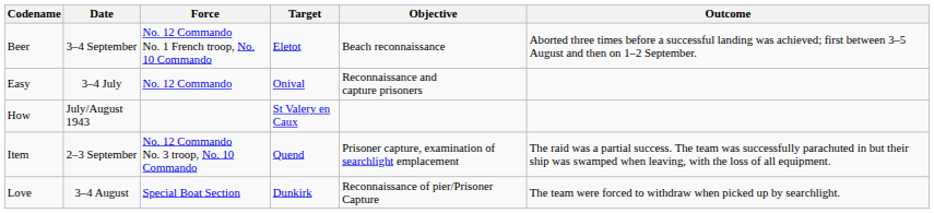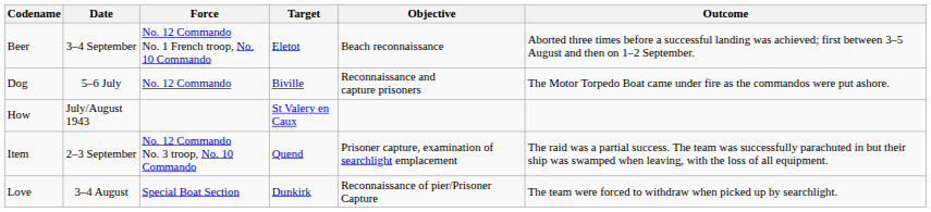+ row: Dog | 5–6 July | No. 12 Commando | Biville | Reconnaissance and capture prisoners | The Motor Torpedo Boat came under fire as the commandos were put ashore.
- row: Easy | 3–4 July | No. 12 Commando | Onival | Reconnaissance and capture prisoners
